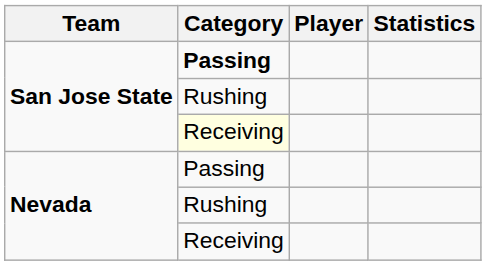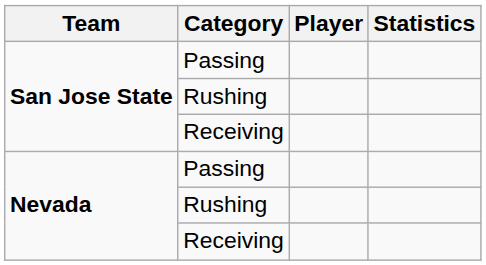San Jose State / Passing | Category: bold -> normal
San Jose State / Receiving | Category: lightyellow background -> no background
